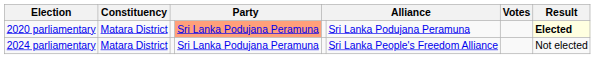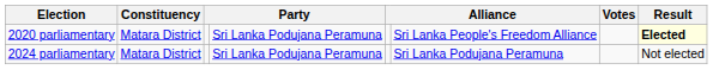2020 parliamentary | column 4: lightsalmon background -> no background
2020 parliamentary | column 6: Sri Lanka Podujana Peramuna -> Sri Lanka People's Freedom Alliance
2024 parliamentary | column 6: Sri Lanka People's Freedom Alliance -> Sri Lanka Podujana Peramuna
